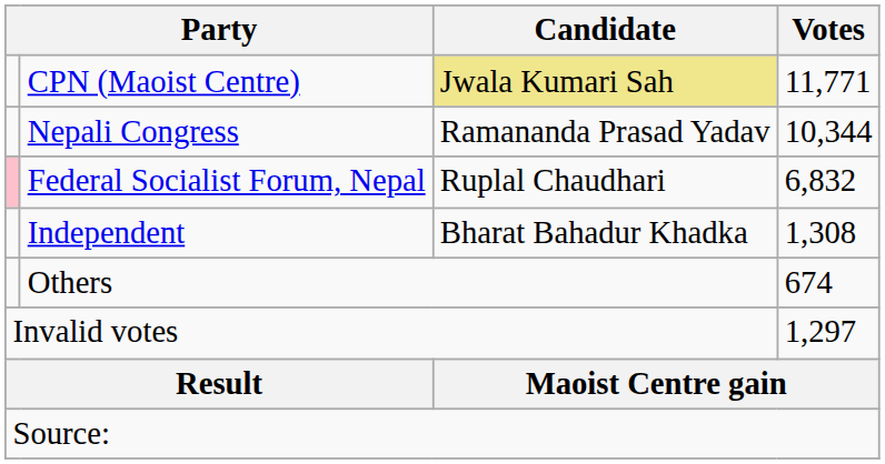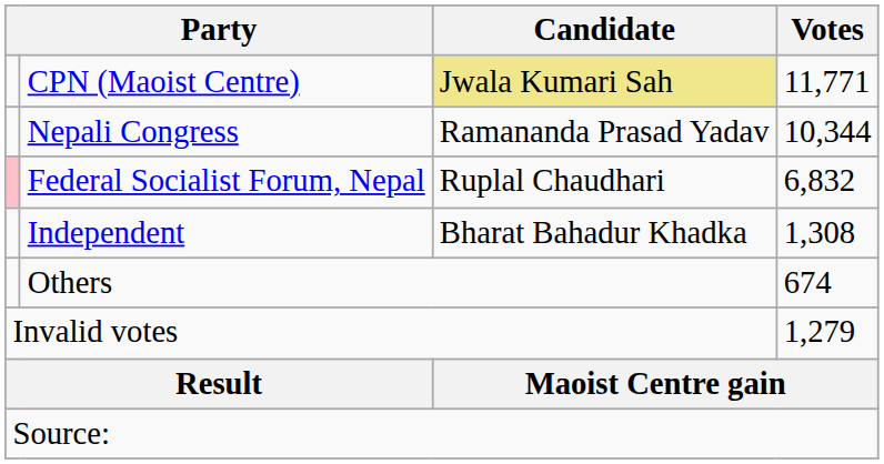Invalid votes | Votes: 1,297 -> 1,279
